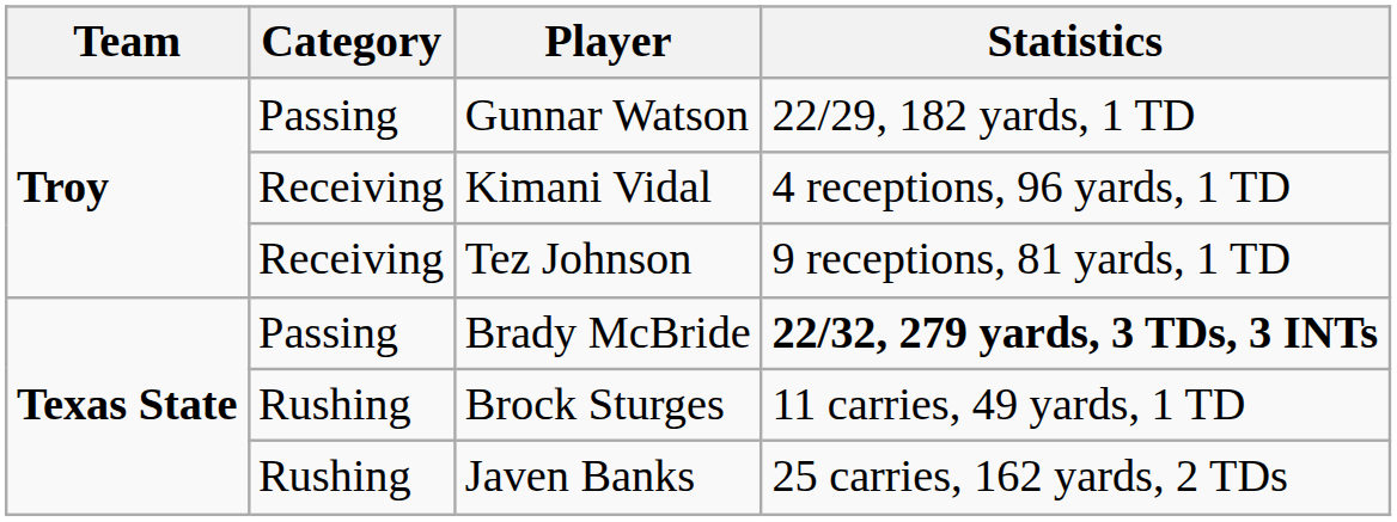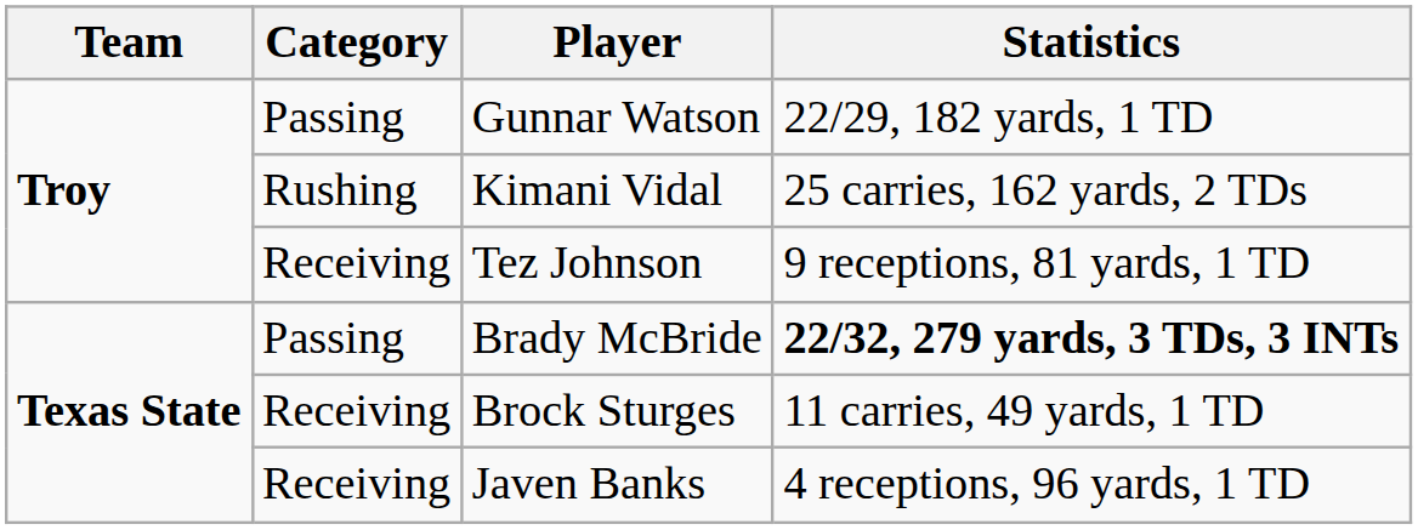Kimani Vidal | Category: Receiving -> Rushing
Kimani Vidal | Statistics: 4 receptions, 96 yards, 1 TD -> 25 carries, 162 yards, 2 TDs
Brock Sturges | Category: Rushing -> Receiving
Javen Banks | Category: Rushing -> Receiving
Javen Banks | Statistics: 25 carries, 162 yards, 2 TDs -> 4 receptions, 96 yards, 1 TD
